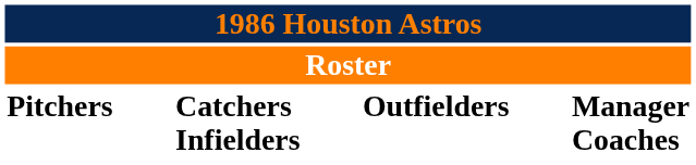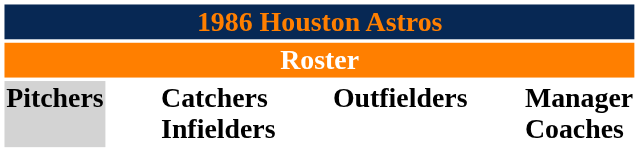Pitchers | column 1: no background -> lightgrey background
